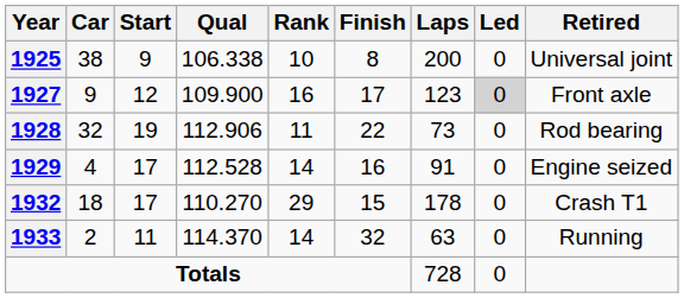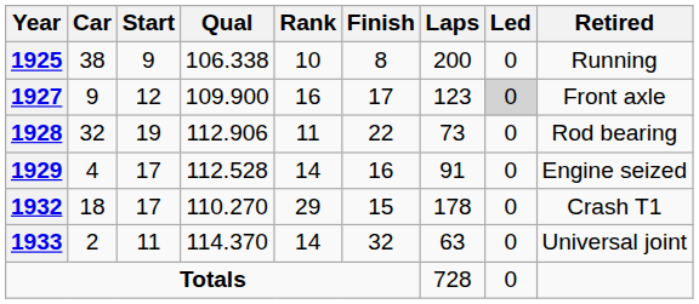1925 | Retired: Universal joint -> Running
1933 | Retired: Running -> Universal joint
